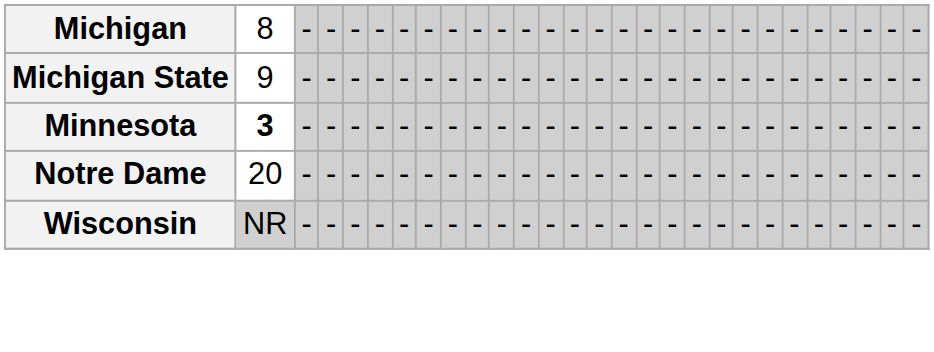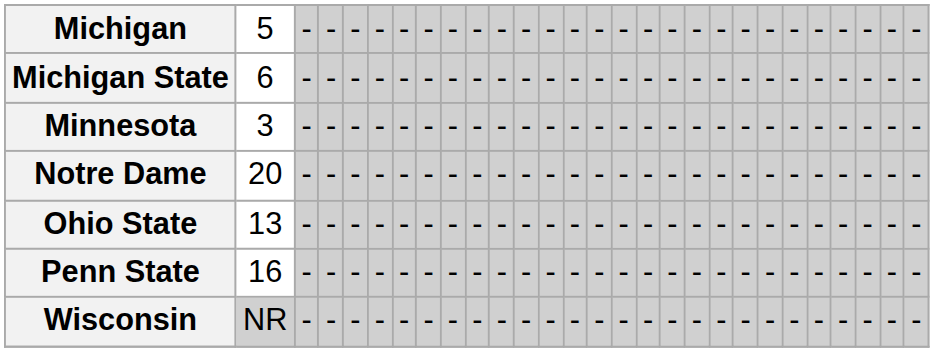Michigan | column 2: 8 -> 5
Michigan State | column 2: 9 -> 6
Minnesota | column 2: bold -> normal
+ row: Ohio State | 13 | - | - | - | - | - | - | - | - | - | - | - | - | - | - | - | - | - | - | - | - | - | - | - | - | - | -
+ row: Penn State | 16 | - | - | - | - | - | - | - | - | - | - | - | - | - | - | - | - | - | - | - | - | - | - | - | - | - | -
